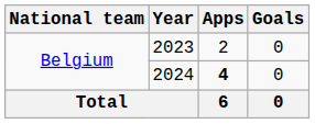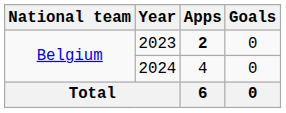2023 | Apps: normal -> bold
2024 | Apps: bold -> normal
